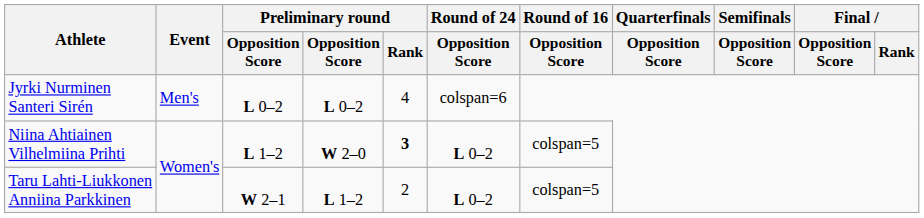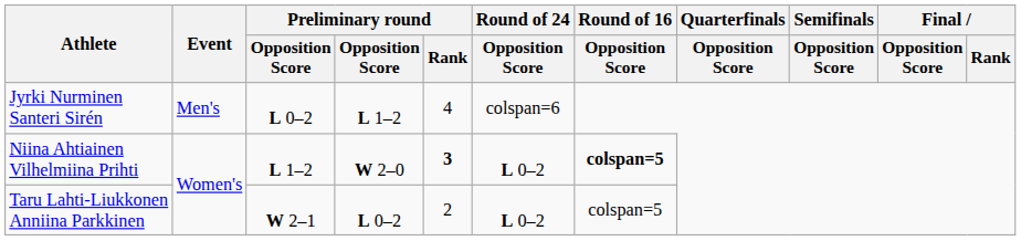Jyrki Nurminen Santeri Sirén | column 4: L 0–2 -> L 1–2
Niina Ahtiainen Vilhelmiina Prihti | Round of 16 / Opposition Score: normal -> bold
Taru Lahti-Liukkonen Anniina Parkkinen | column 4: L 1–2 -> L 0–2
